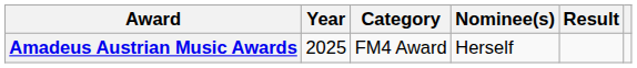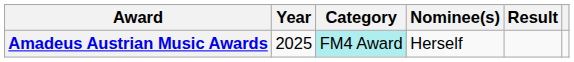Amadeus Austrian Music Awards | Category: no background -> paleturquoise background
